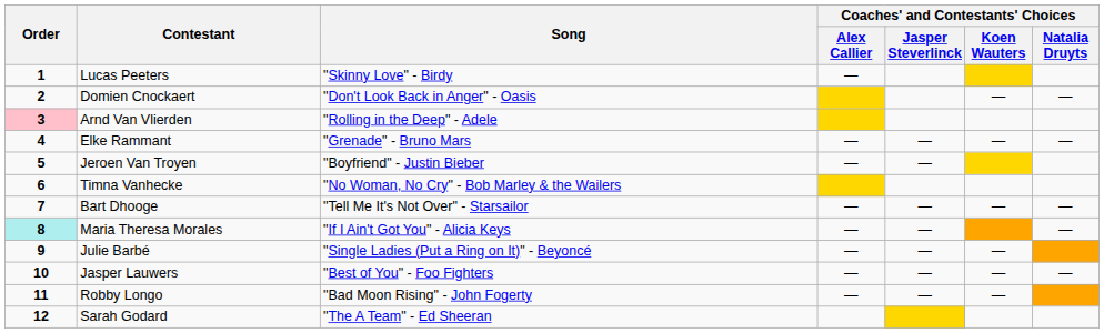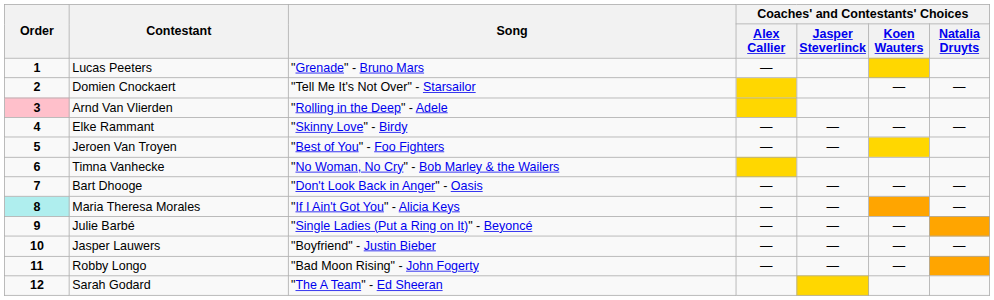Lucas Peeters | Song: "Skinny Love" - Birdy -> "Grenade" - Bruno Mars
Domien Cnockaert | Song: "Don't Look Back in Anger" - Oasis -> "Tell Me It's Not Over" - Starsailor
Elke Rammant | Song: "Grenade" - Bruno Mars -> "Skinny Love" - Birdy
Jeroen Van Troyen | Song: "Boyfriend" - Justin Bieber -> "Best of You" - Foo Fighters
Bart Dhooge | Song: "Tell Me It's Not Over" - Starsailor -> "Don't Look Back in Anger" - Oasis
Jasper Lauwers | Song: "Best of You" - Foo Fighters -> "Boyfriend" - Justin Bieber
